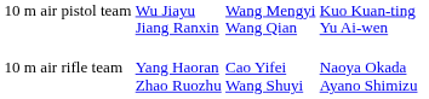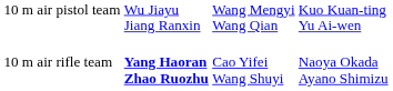10 m air rifle team | column 2: normal -> bold
